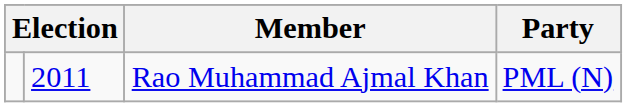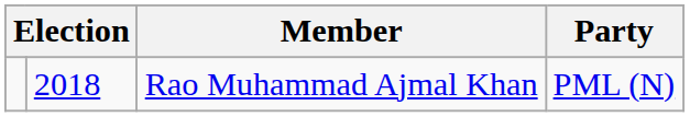Rao Muhammad Ajmal Khan | column 2: 2011 -> 2018
